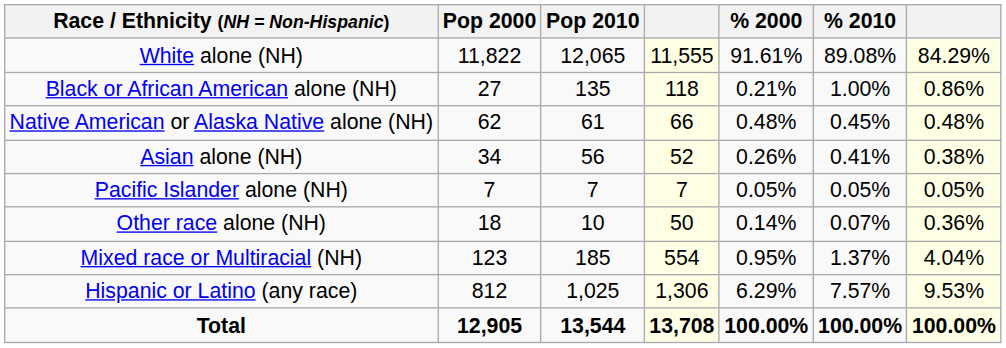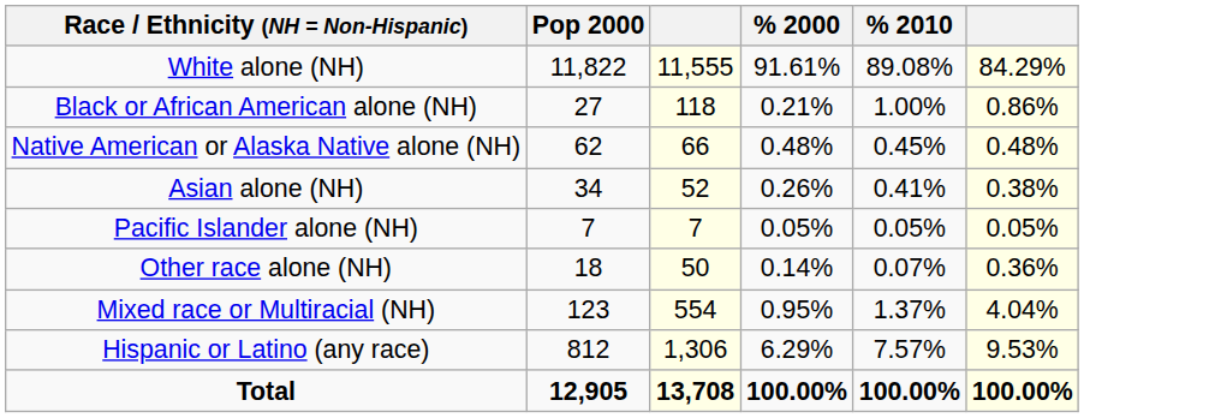- column: Pop 2010 | 12,065 | 135 | 61 | 56 | 7 | 10 | 185 | 1,025 | 13,544
